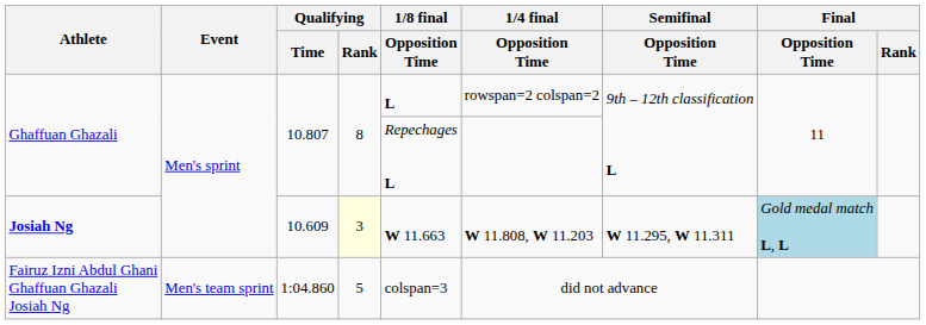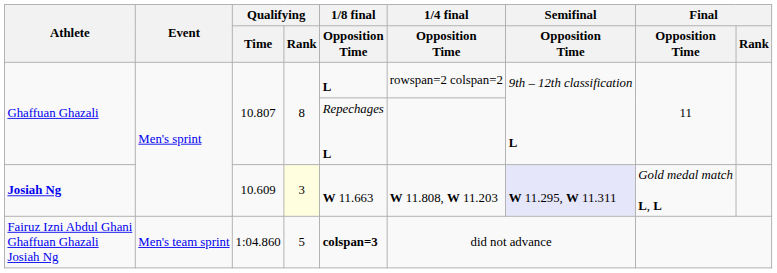Josiah Ng | Semifinal / Opposition Time: no background -> lavender background
Josiah Ng | Final / Opposition Time: lightblue background -> no background
Fairuz Izni Abdul Ghani Ghaffuan Ghazali Josiah Ng | 1/8 final / Opposition Time: normal -> bold
